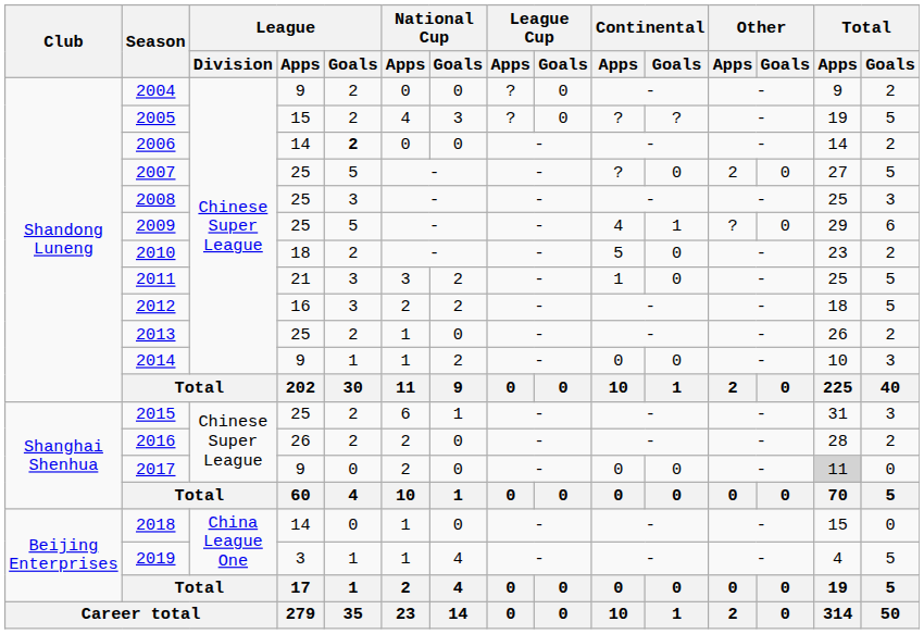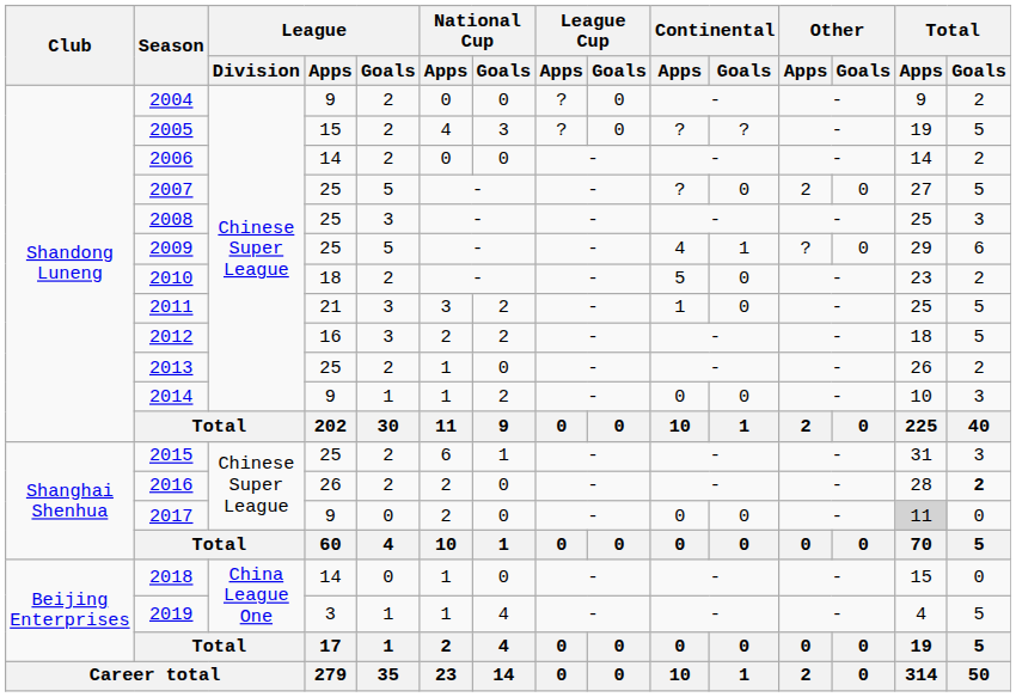2006 | League / Goals: bold -> normal
2016 | Total / Goals: normal -> bold
